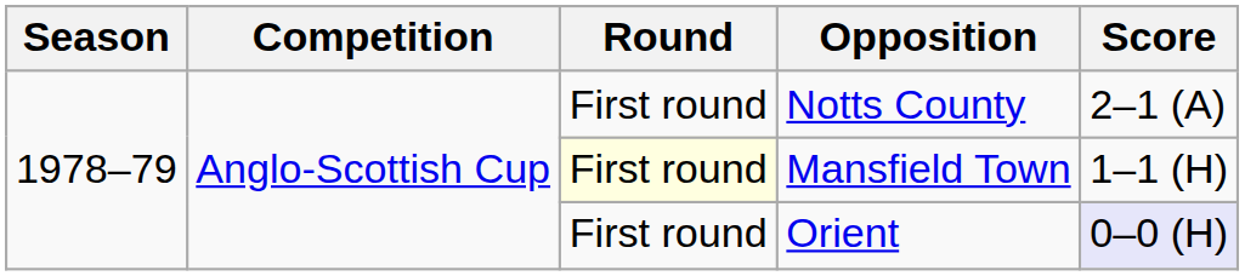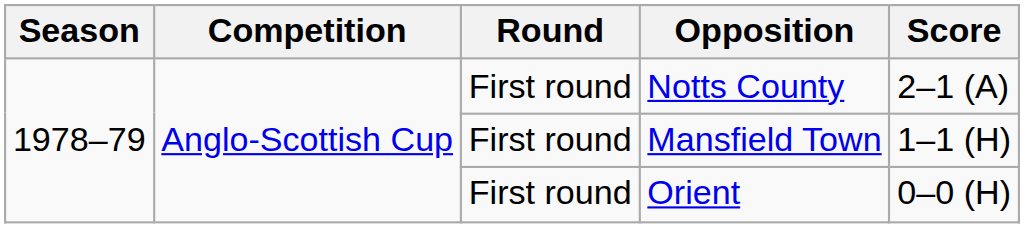Mansfield Town | Round: lightyellow background -> no background
Orient | Score: lavender background -> no background
